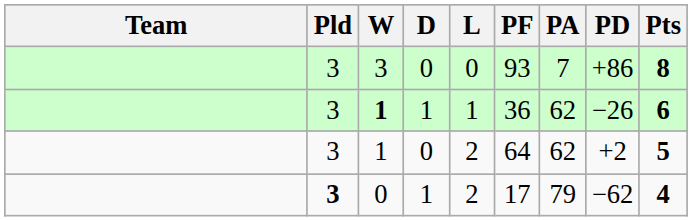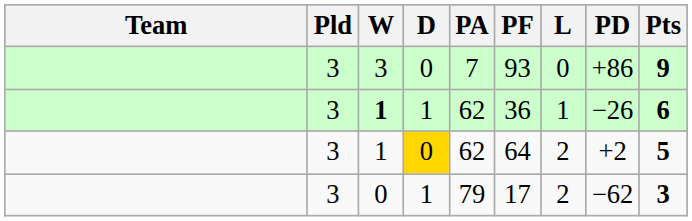columns swapped: L <-> PA
row 2 | Pts: 8 -> 9
row 4 | D: no background -> gold background
row 5 | Pld: bold -> normal
row 5 | Pts: 4 -> 3
